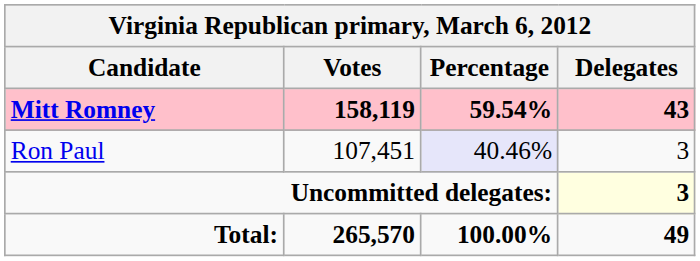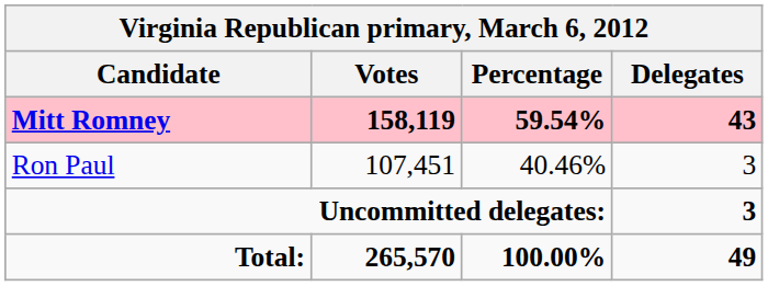Ron Paul | Percentage: lavender background -> no background
Uncommitted delegates: | Delegates: lightyellow background -> no background
